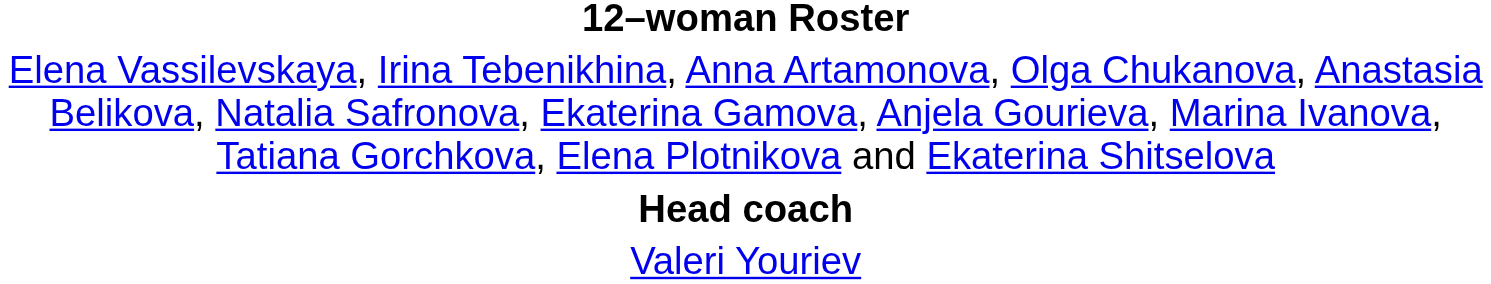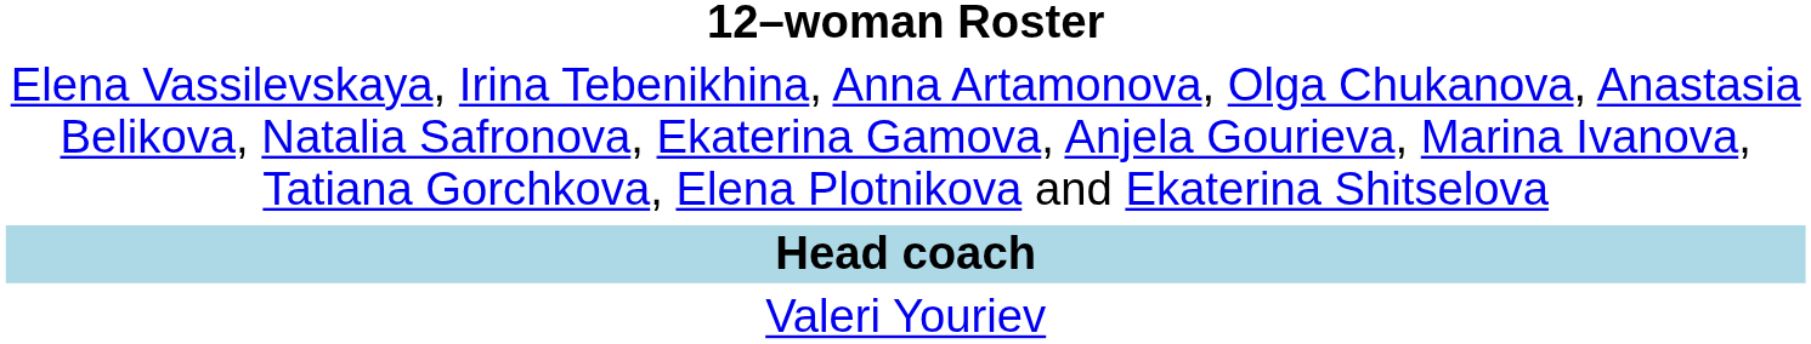row 3 | column 1: no background -> lightblue background
